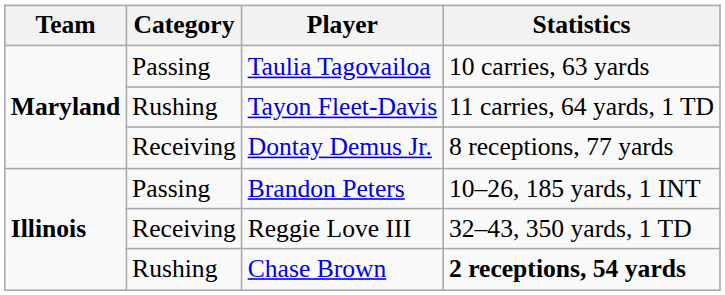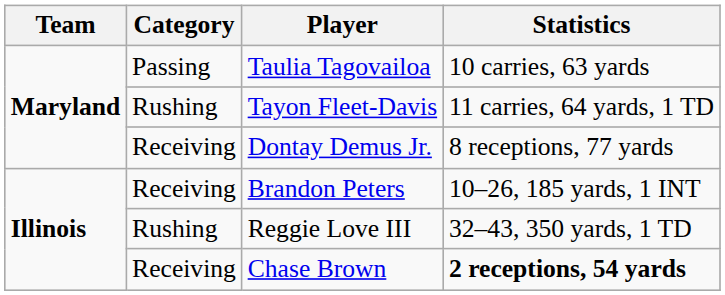Brandon Peters | Category: Passing -> Receiving
Reggie Love III | Category: Receiving -> Rushing
Chase Brown | Category: Rushing -> Receiving
